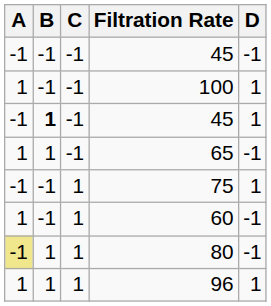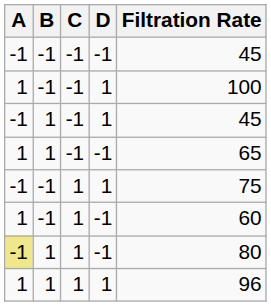columns swapped: D <-> Filtration Rate
row 4 | B: bold -> normal
